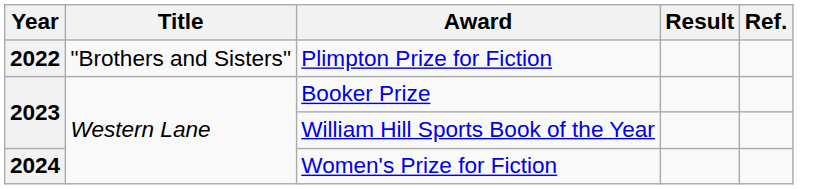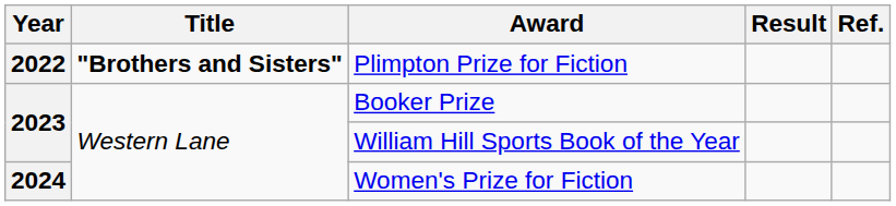Plimpton Prize for Fiction | Title: normal -> bold
